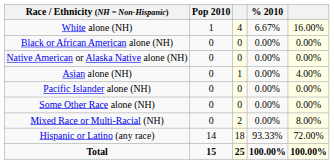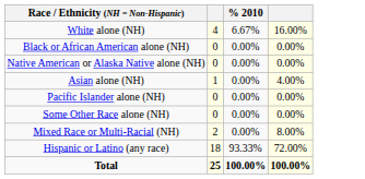- column: Pop 2010 | 1 | 0 | 0 | 0 | 0 | 0 | 0 | 14 | 15
